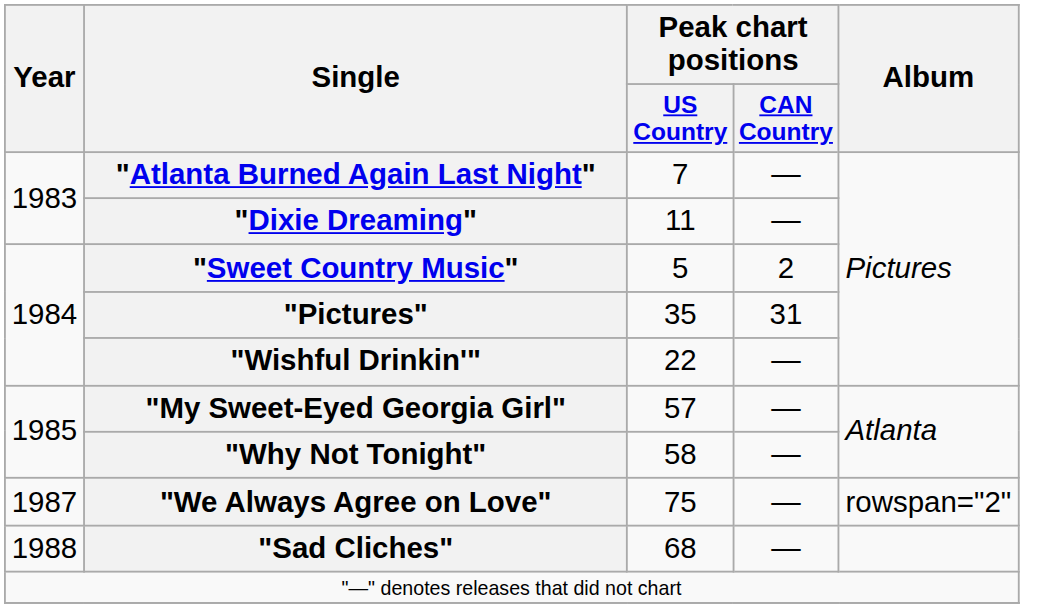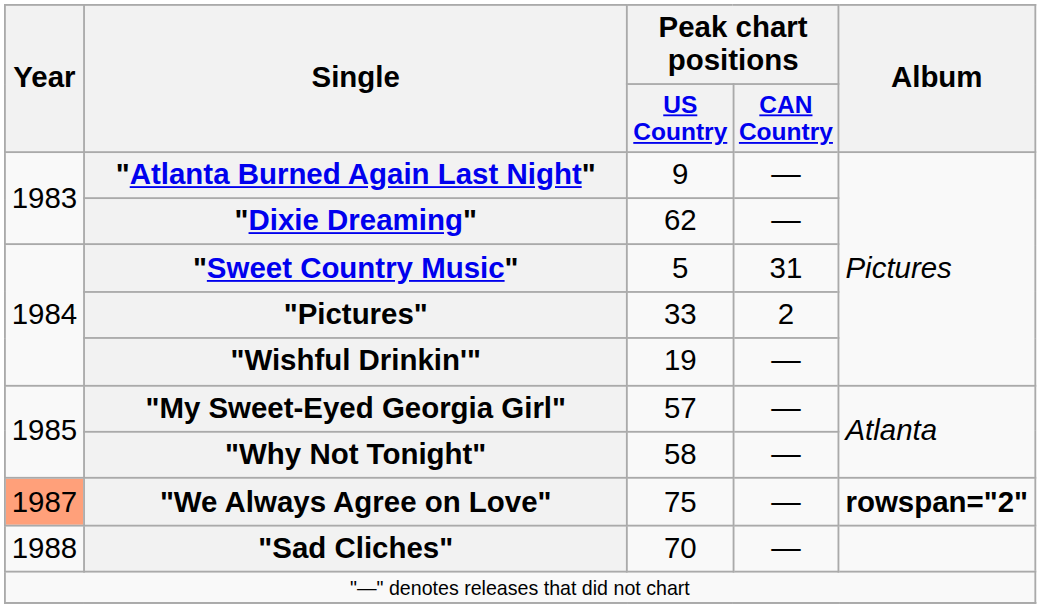"Atlanta Burned Again Last Night" | Peak chart positions / US Country: 7 -> 9
"Dixie Dreaming" | Peak chart positions / US Country: 11 -> 62
"Sweet Country Music" | Peak chart positions / CAN Country: 2 -> 31
"Pictures" | Peak chart positions / US Country: 35 -> 33
"Pictures" | Peak chart positions / CAN Country: 31 -> 2
"Wishful Drinkin'" | Peak chart positions / US Country: 22 -> 19
"We Always Agree on Love" | Year: no background -> lightsalmon background
"We Always Agree on Love" | Album: normal -> bold
"Sad Cliches" | Peak chart positions / US Country: 68 -> 70
